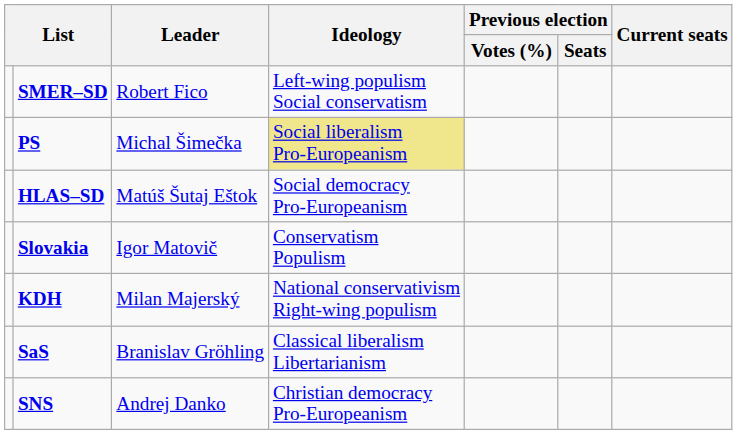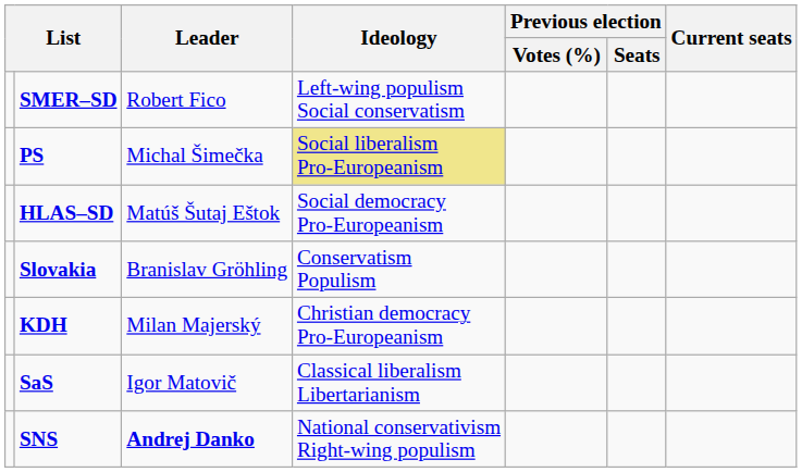Slovakia | Leader: Igor Matovič -> Branislav Gröhling
KDH | Ideology: National conservativism Right-wing populism -> Christian democracy Pro-Europeanism
SaS | Leader: Branislav Gröhling -> Igor Matovič
SNS | Leader: normal -> bold
SNS | Ideology: Christian democracy Pro-Europeanism -> National conservativism Right-wing populism
